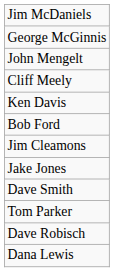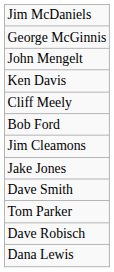row 4 | column 1: Cliff Meely -> Ken Davis
row 5 | column 1: Ken Davis -> Cliff Meely
